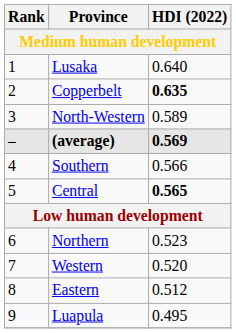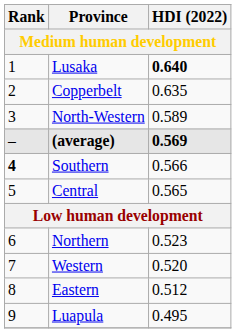Lusaka | HDI (2022): normal -> bold
Copperbelt | HDI (2022): bold -> normal
Southern | Rank: normal -> bold
Central | HDI (2022): bold -> normal
